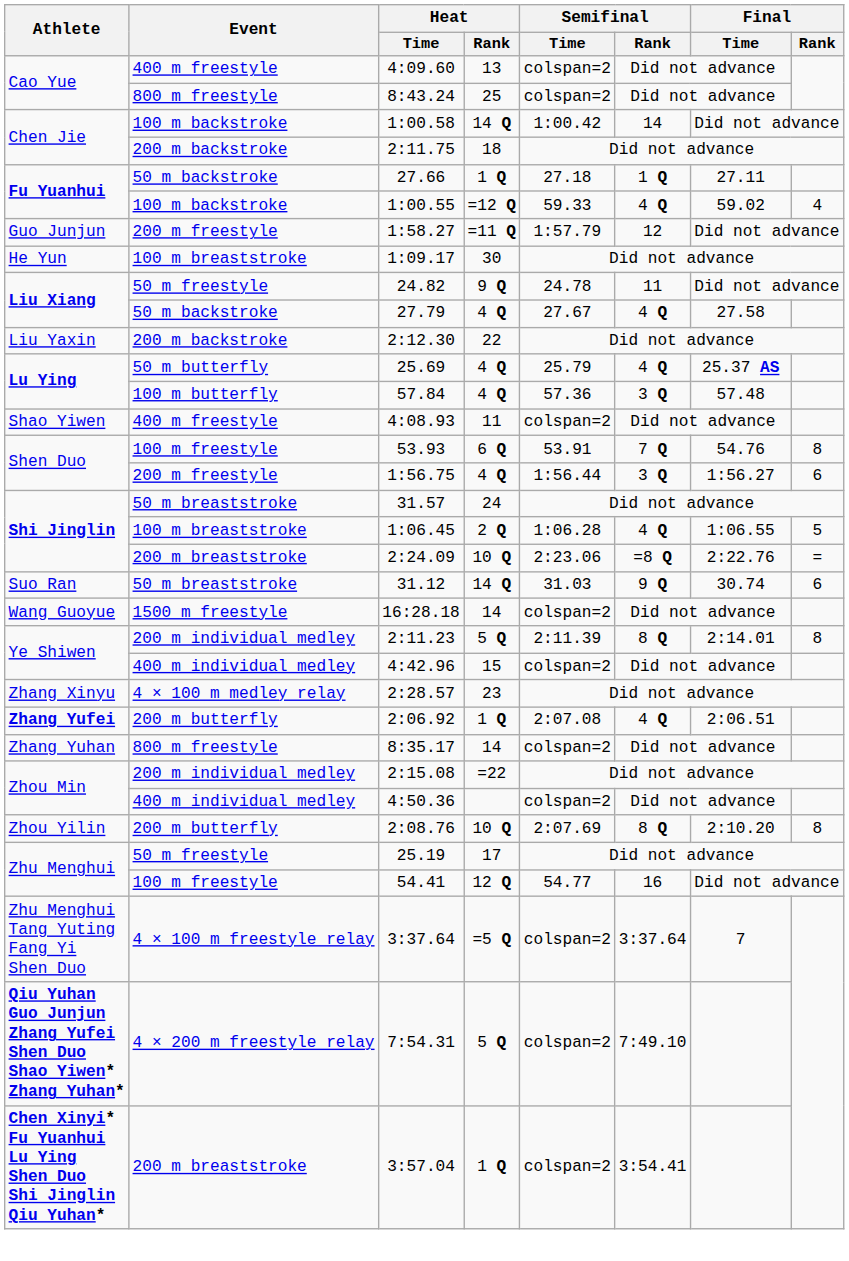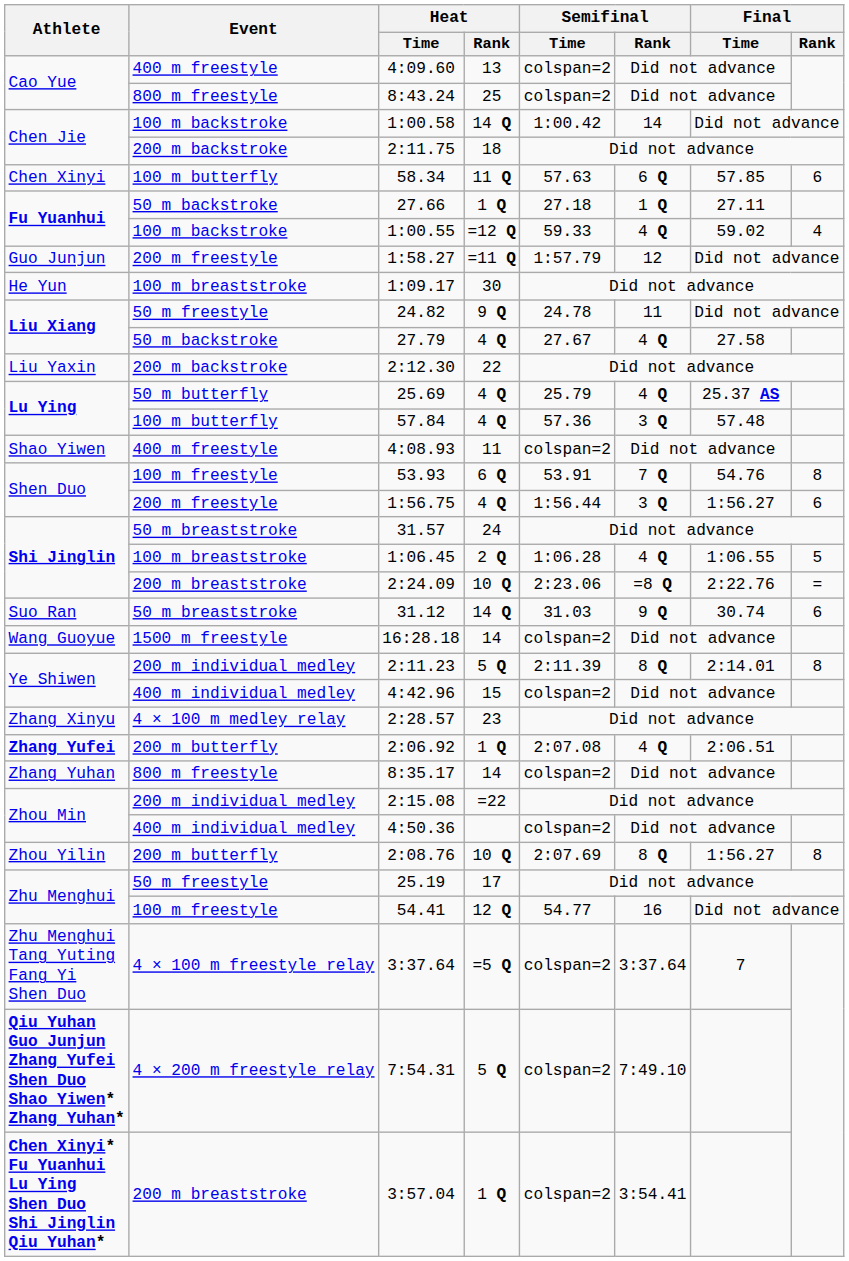+ row: Chen Xinyi | 100 m butterfly | 58.34 | 11 Q | 57.63 | 6 Q | 57.85 | 6
2:08.76 | Final / Time: 2:10.20 -> 1:56.27
